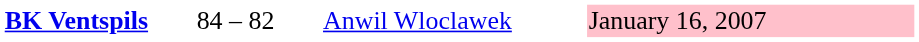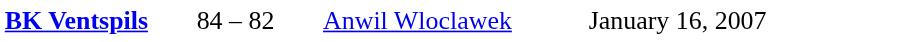BK Ventspils | column 4: pink background -> no background
